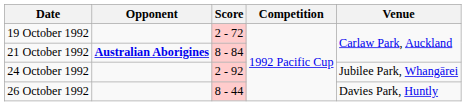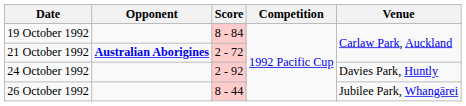19 October 1992 | Score: 2 - 72 -> 8 - 84
21 October 1992 | Score: 8 - 84 -> 2 - 72
24 October 1992 | Venue: Jubilee Park, Whangārei -> Davies Park, Huntly
26 October 1992 | Venue: Davies Park, Huntly -> Jubilee Park, Whangārei
